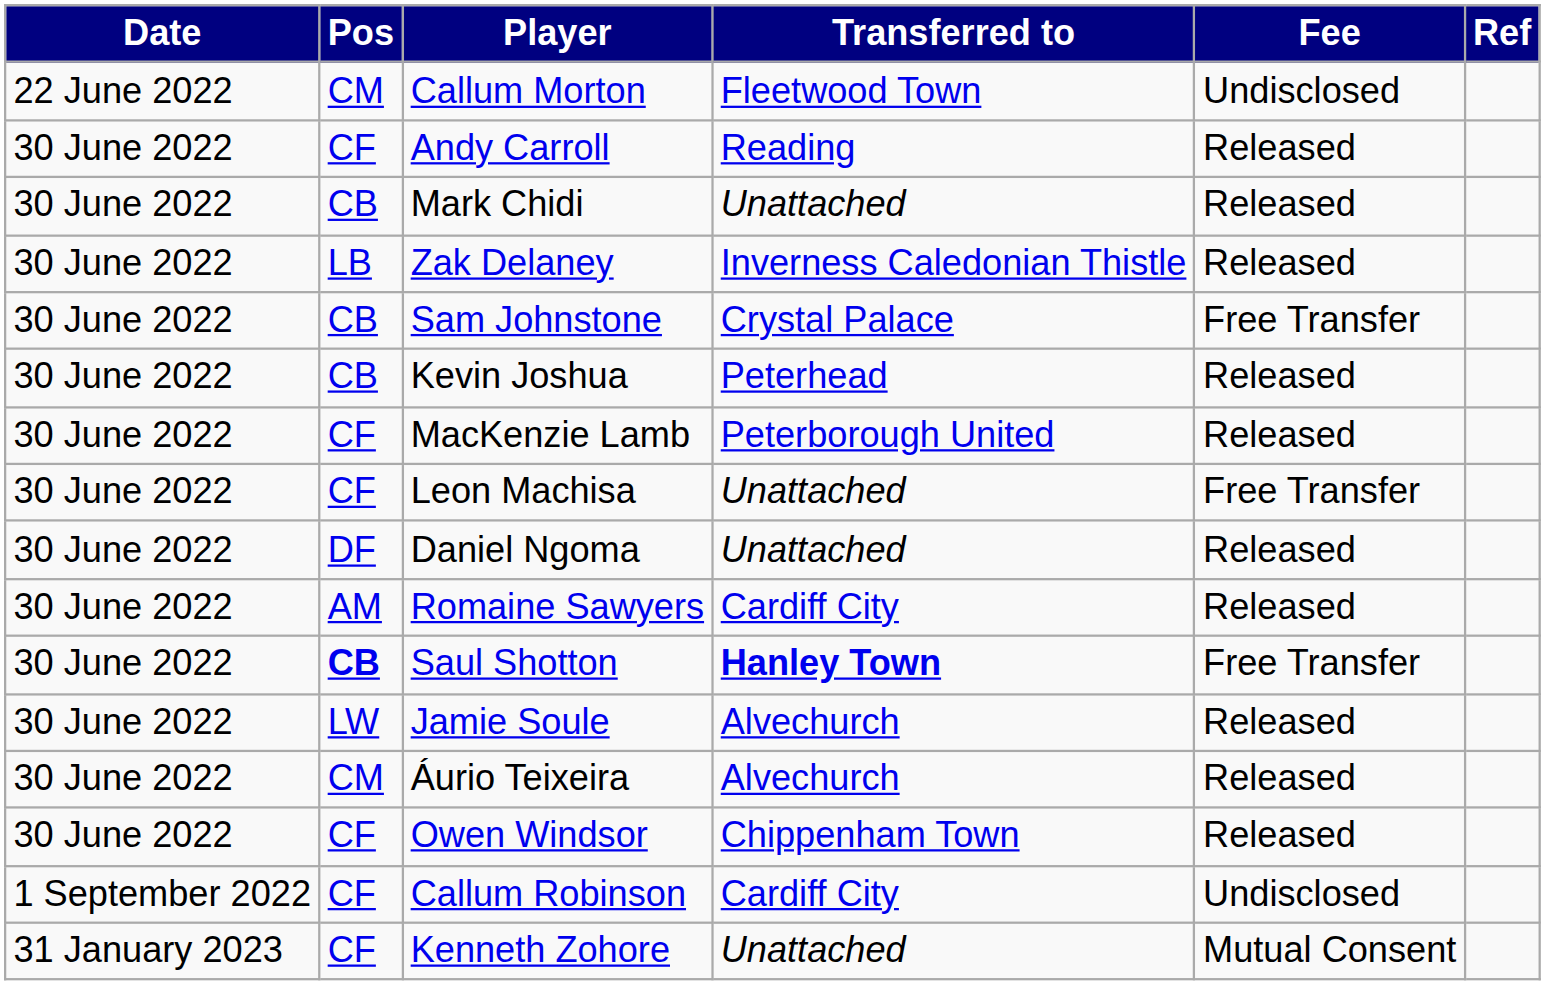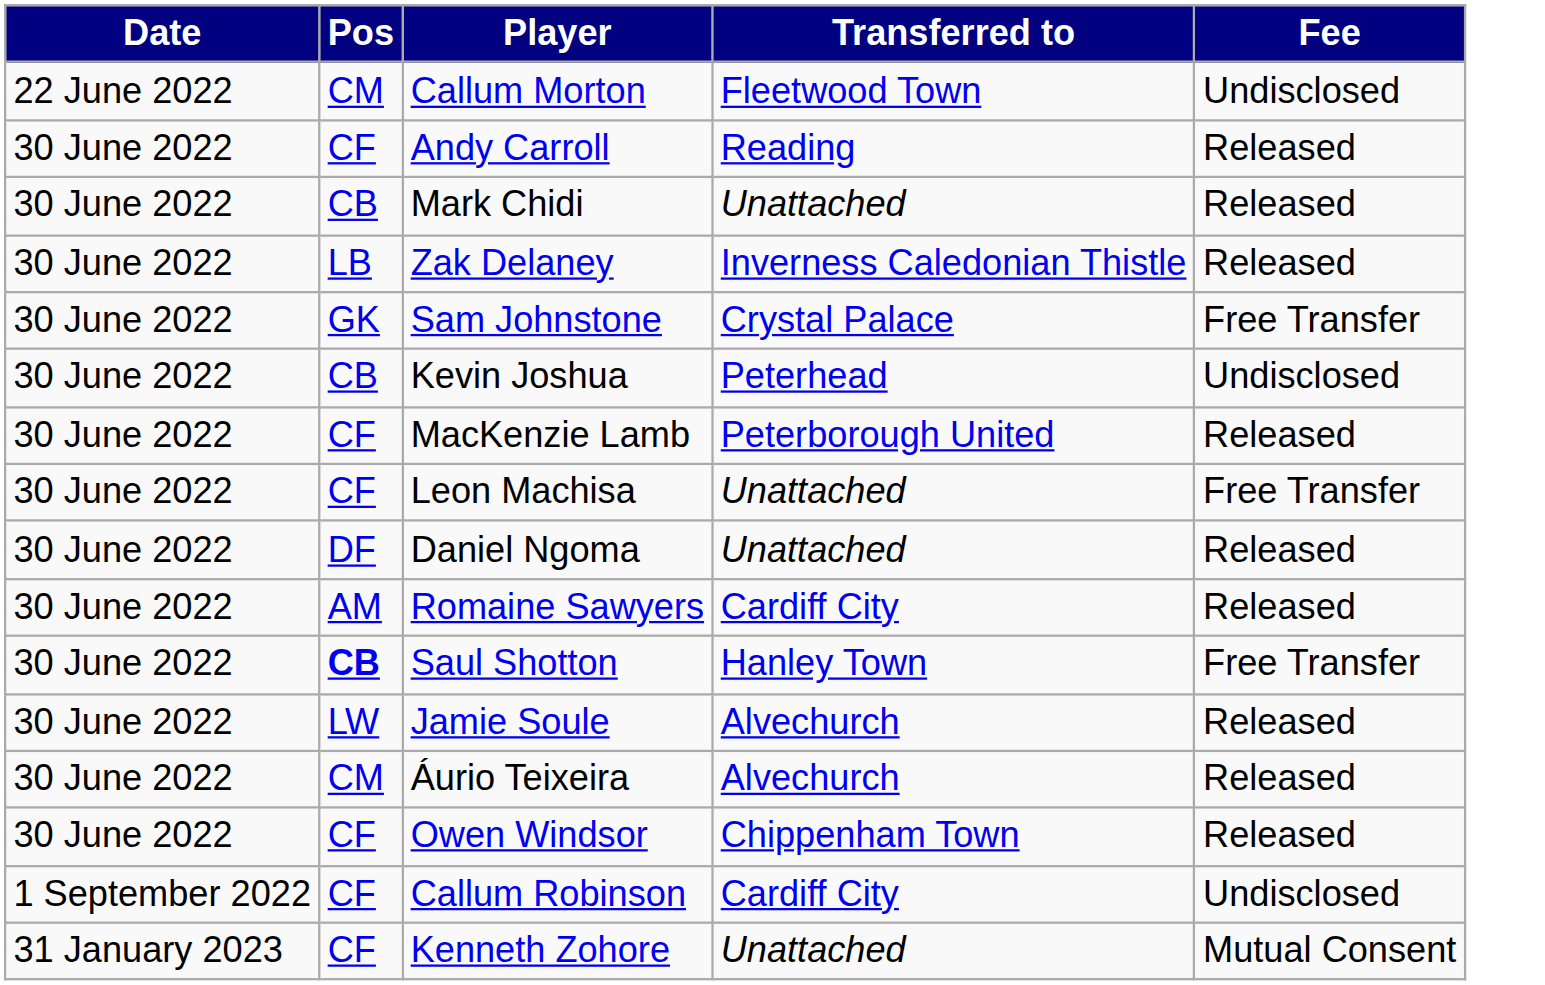- column: Ref
Sam Johnstone | Pos: CB -> GK
Kevin Joshua | Fee: Released -> Undisclosed
Saul Shotton | Transferred to: bold -> normal
